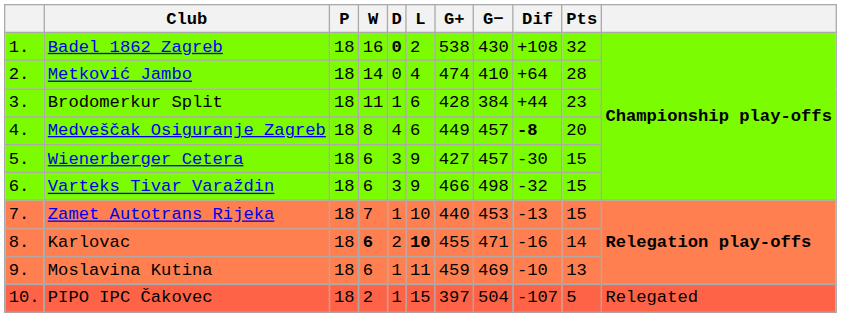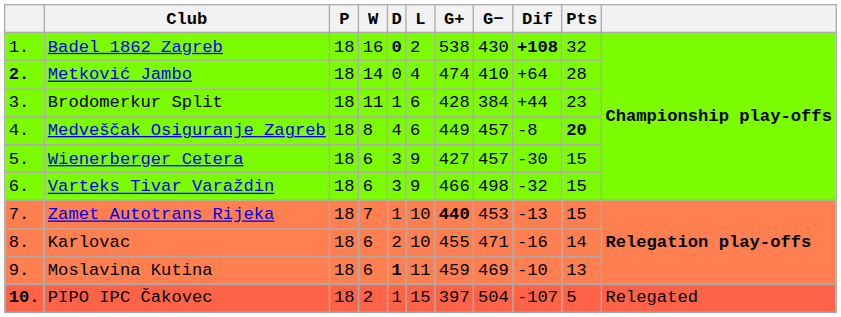Badel 1862 Zagreb | Dif: normal -> bold
Metković Jambo | column 1: normal -> bold
Medveščak Osiguranje Zagreb | Dif: bold -> normal
Medveščak Osiguranje Zagreb | Pts: normal -> bold
Zamet Autotrans Rijeka | G+: normal -> bold
Karlovac | W: bold -> normal
Karlovac | L: bold -> normal
Moslavina Kutina | D: normal -> bold
PIPO IPC Čakovec | column 1: normal -> bold
